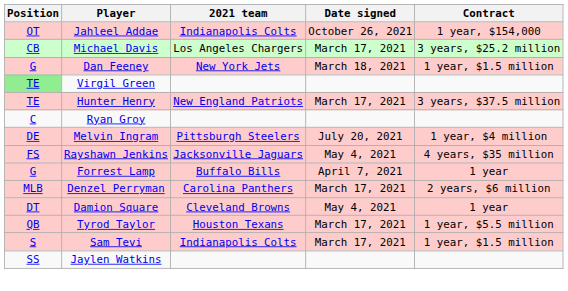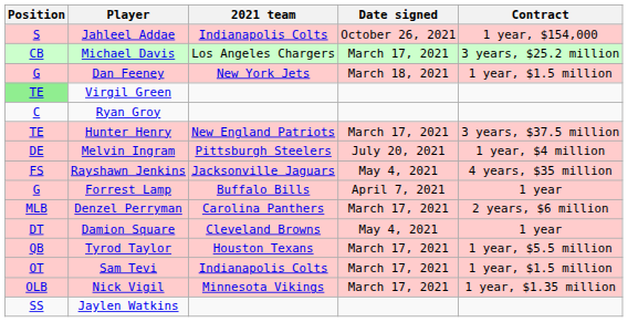Jahleel Addae | Position: OT -> S
rows swapped: Ryan Groy <-> Hunter Henry
Sam Tevi | Position: S -> OT
+ row: OLB | Nick Vigil | Minnesota Vikings | March 17, 2021 | 1 year, $1.35 million
